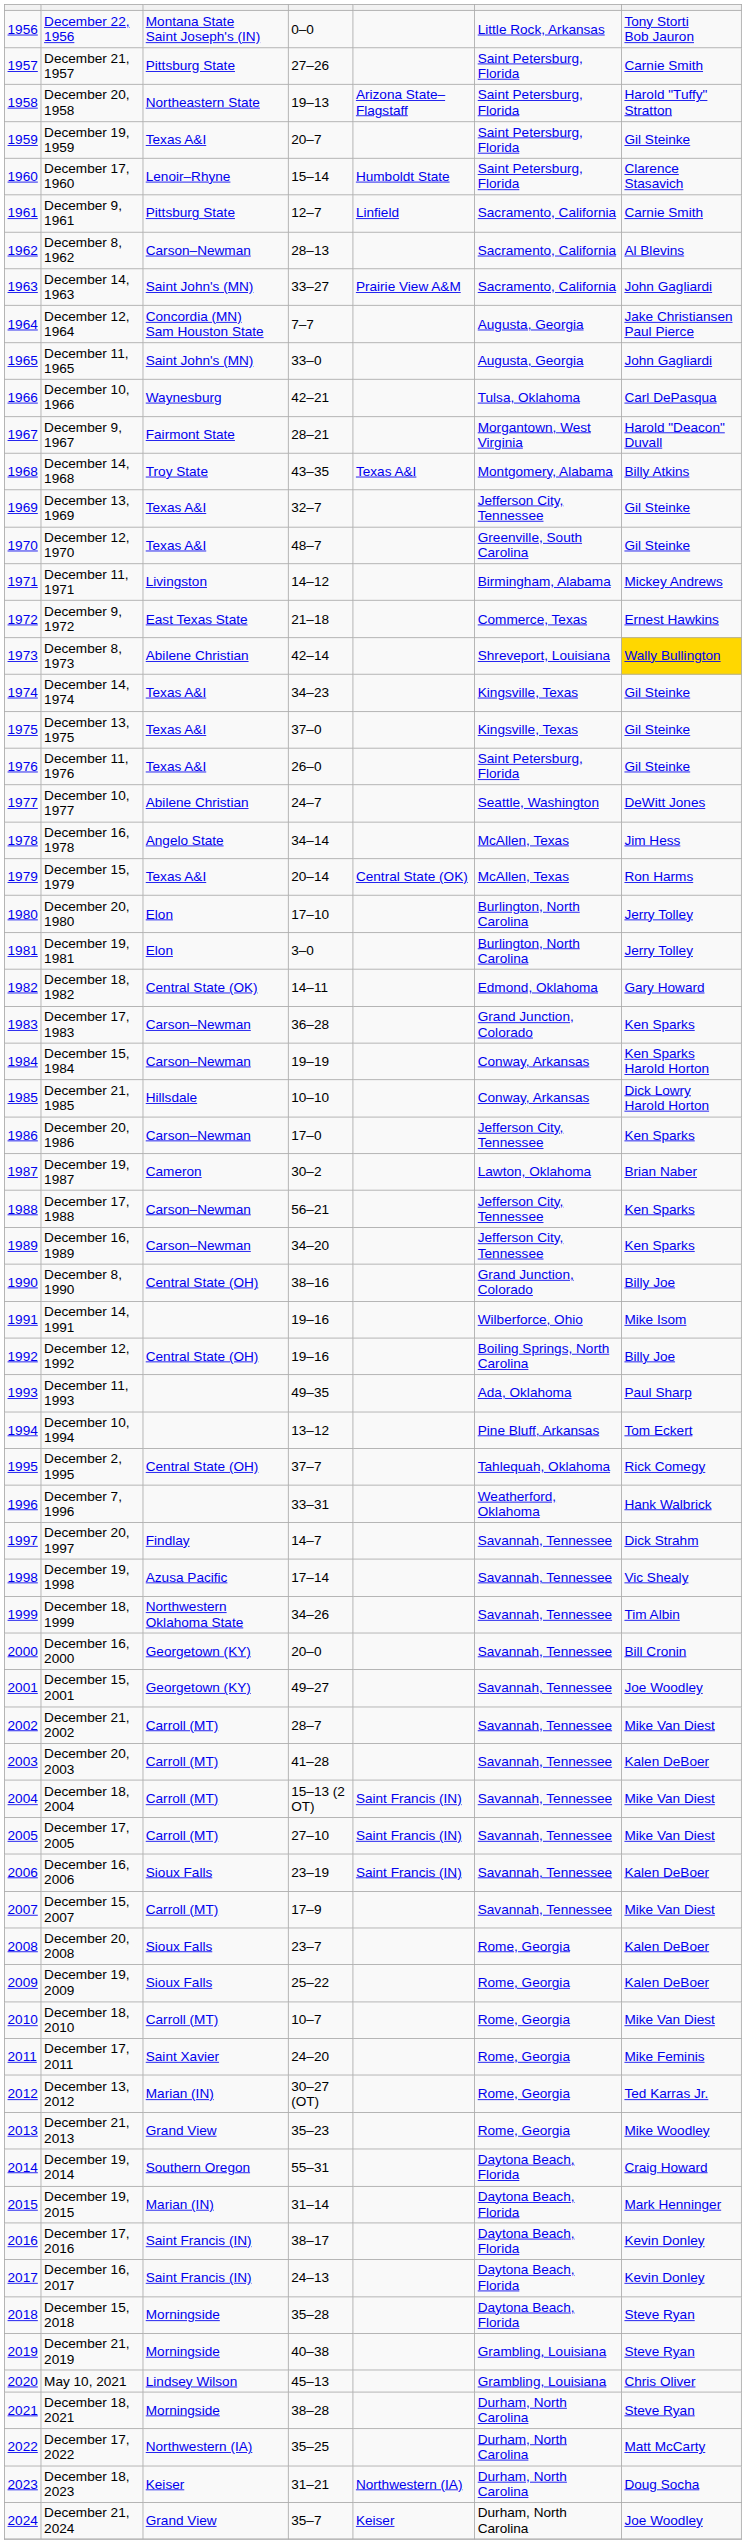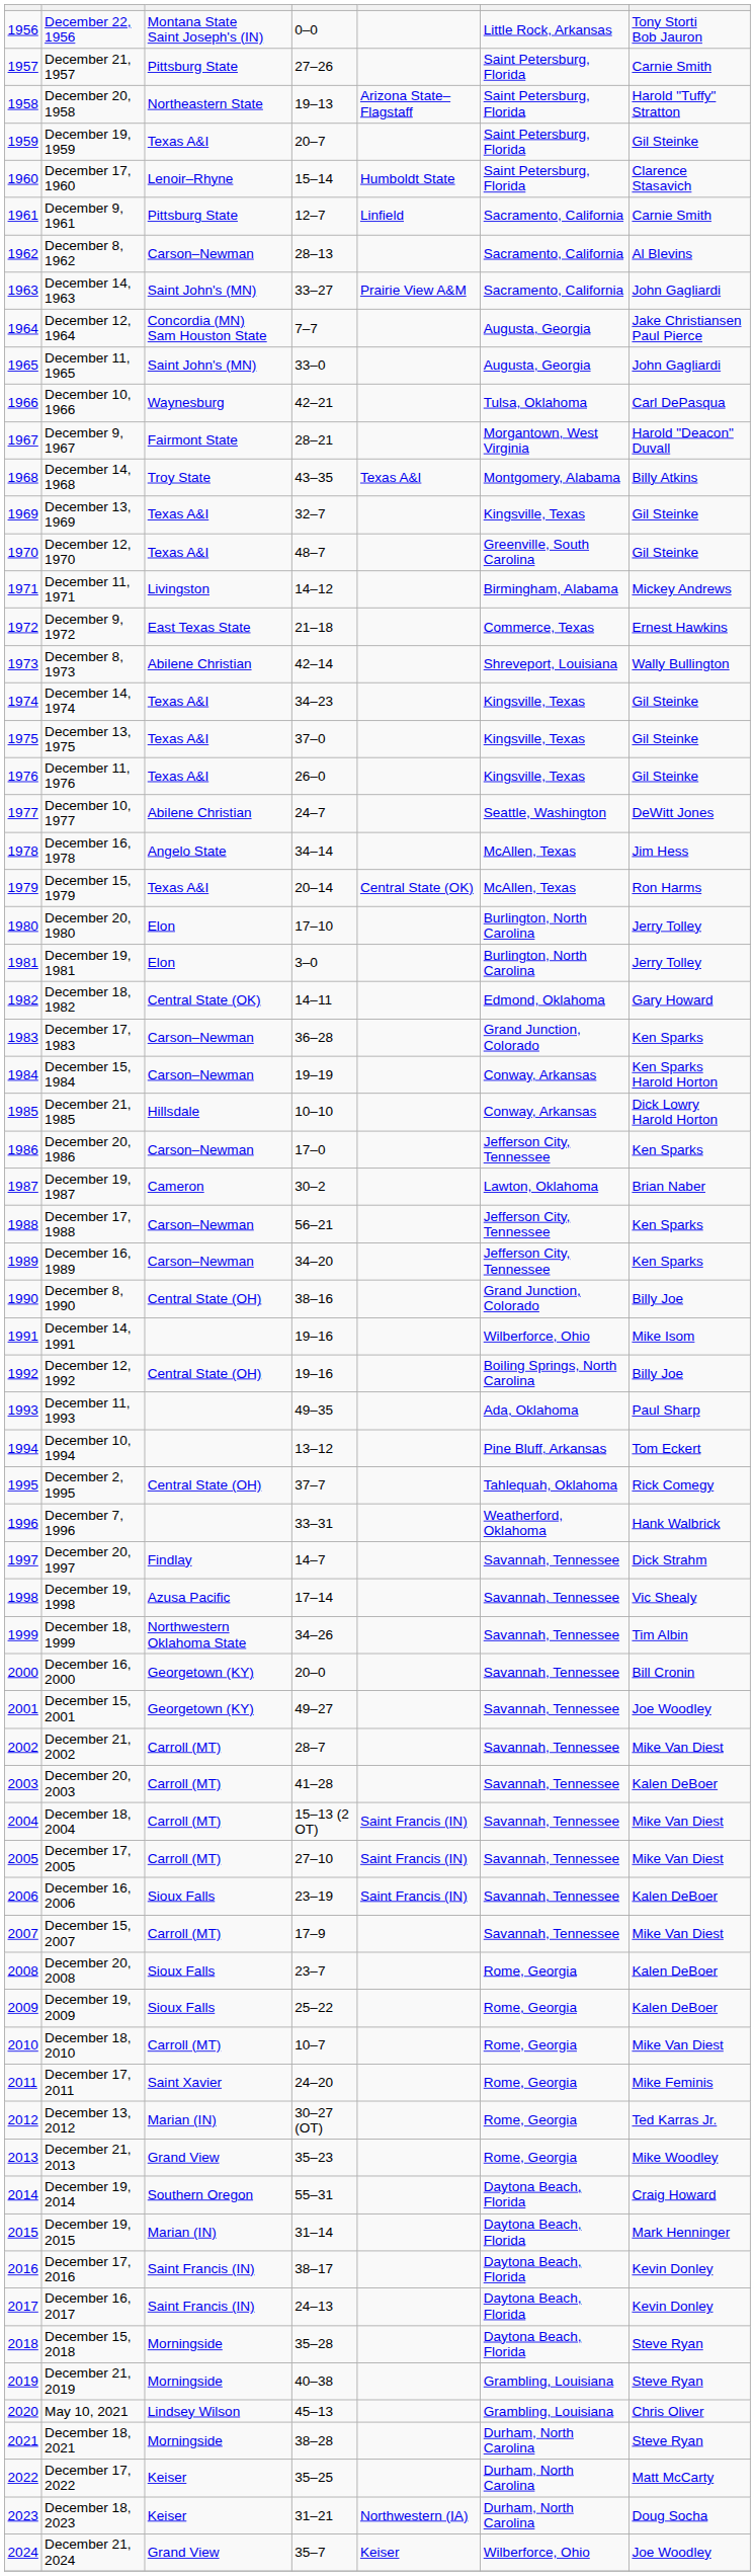December 13, 1969 | column 6: Jefferson City, Tennessee -> Kingsville, Texas
December 8, 1973 | column 7: gold background -> no background
December 11, 1976 | column 6: Saint Petersburg, Florida -> Kingsville, Texas
December 17, 2022 | column 3: Northwestern (IA) -> Keiser
December 21, 2024 | column 6: Durham, North Carolina -> Wilberforce, Ohio
